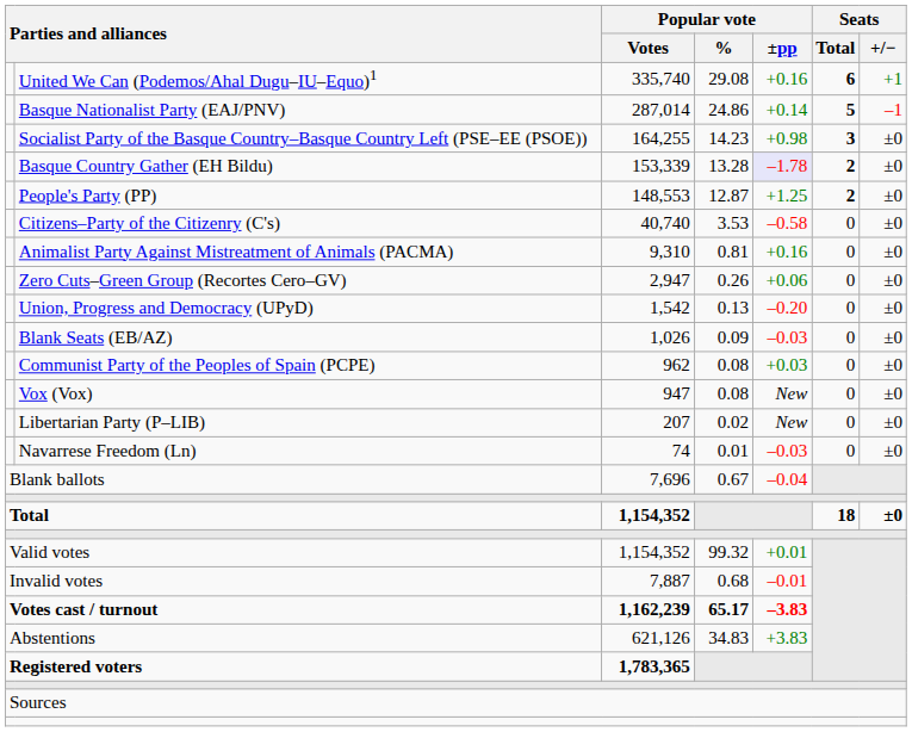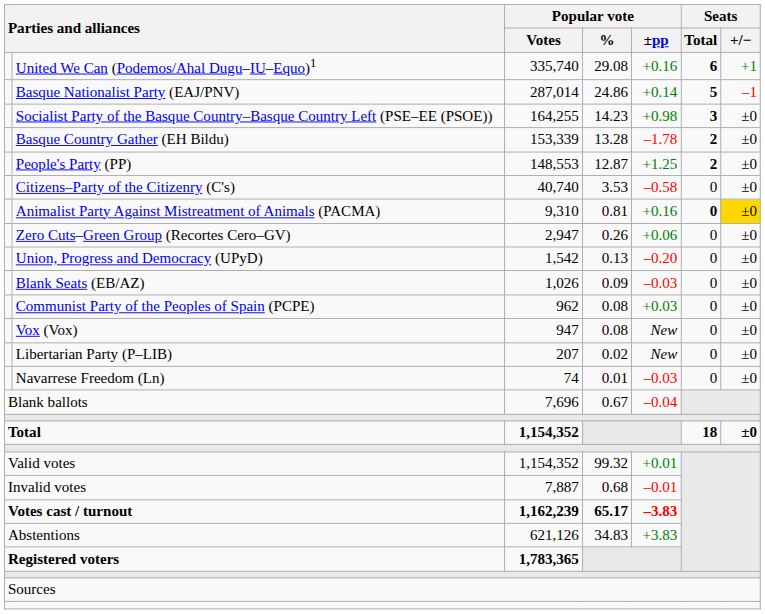Basque Country Gather (EH Bildu) | Popular vote / ±pp: lavender background -> no background
Animalist Party Against Mistreatment of Animals (PACMA) | Seats / Total: normal -> bold
Animalist Party Against Mistreatment of Animals (PACMA) | Seats / +/−: no background -> gold background
